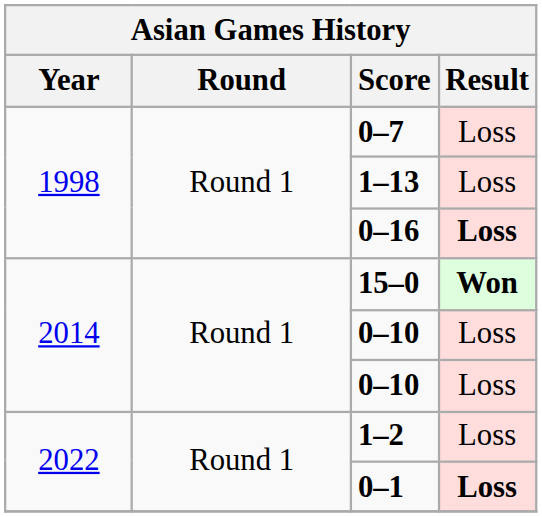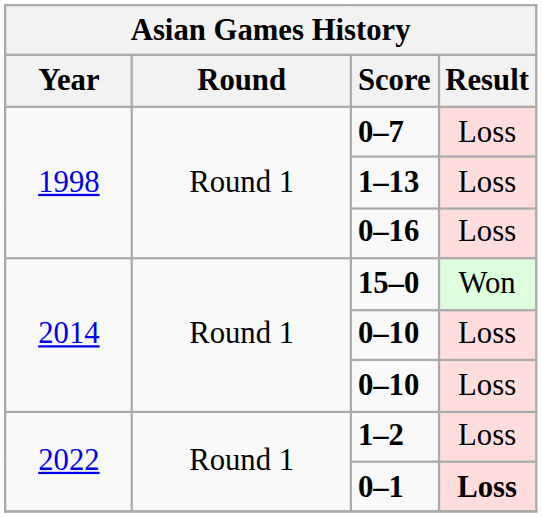0–16 | Result: bold -> normal
15–0 | Result: bold -> normal
